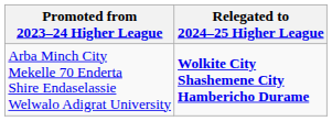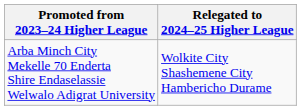row 2 | Relegated to 2024–25 Higher League: bold -> normal
